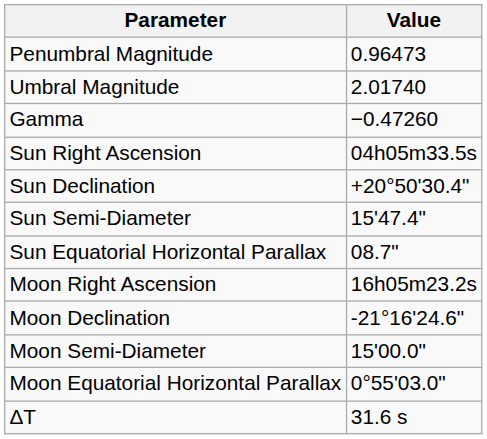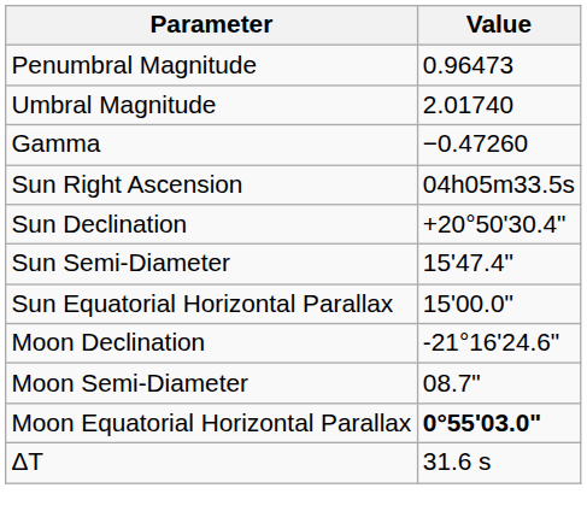Sun Equatorial Horizontal Parallax | Value: 08.7" -> 15'00.0"
- row: Moon Right Ascension | 16h05m23.2s
Moon Semi-Diameter | Value: 15'00.0" -> 08.7"
Moon Equatorial Horizontal Parallax | Value: normal -> bold
